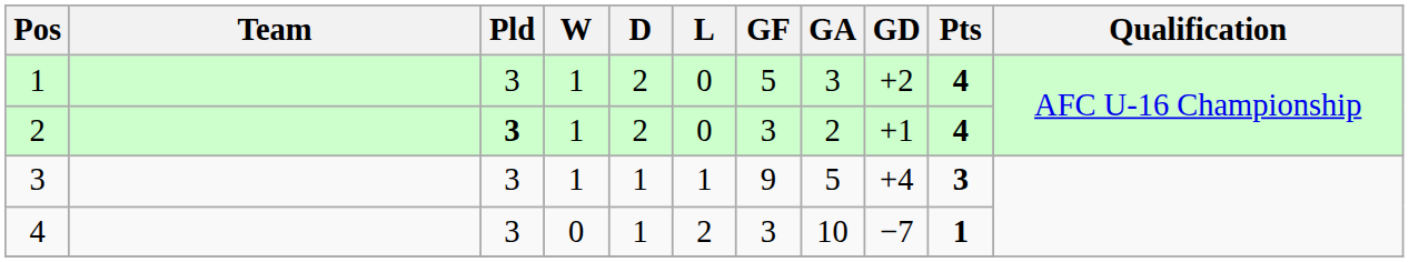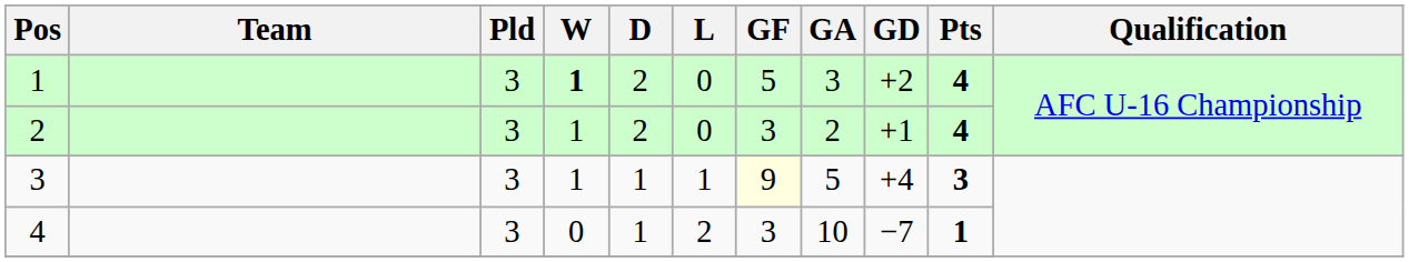row 2 | W: normal -> bold
row 3 | Pld: bold -> normal
row 4 | GF: no background -> lightyellow background
